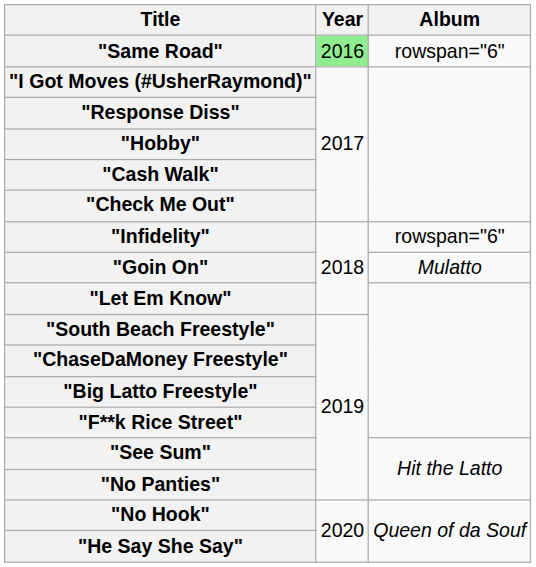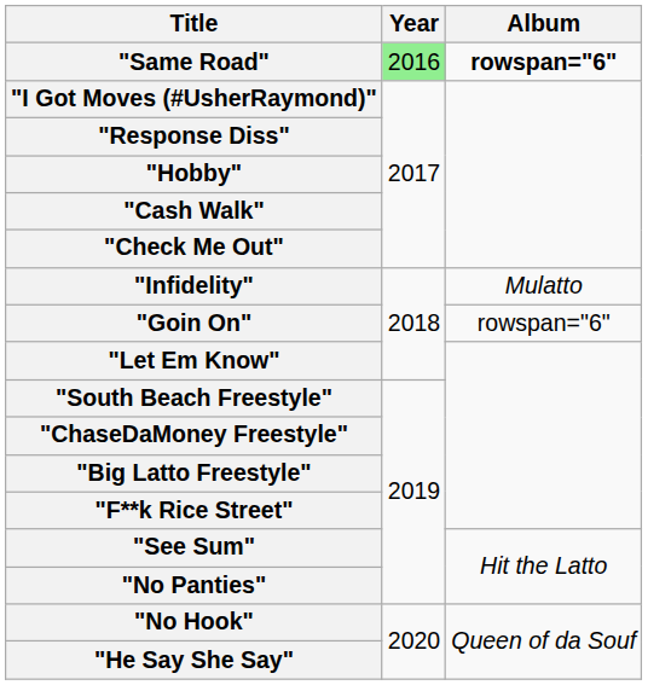"Same Road" | Album: normal -> bold
"Infidelity" | Album: rowspan="6" -> Mulatto
"Goin On" | Album: Mulatto -> rowspan="6"
